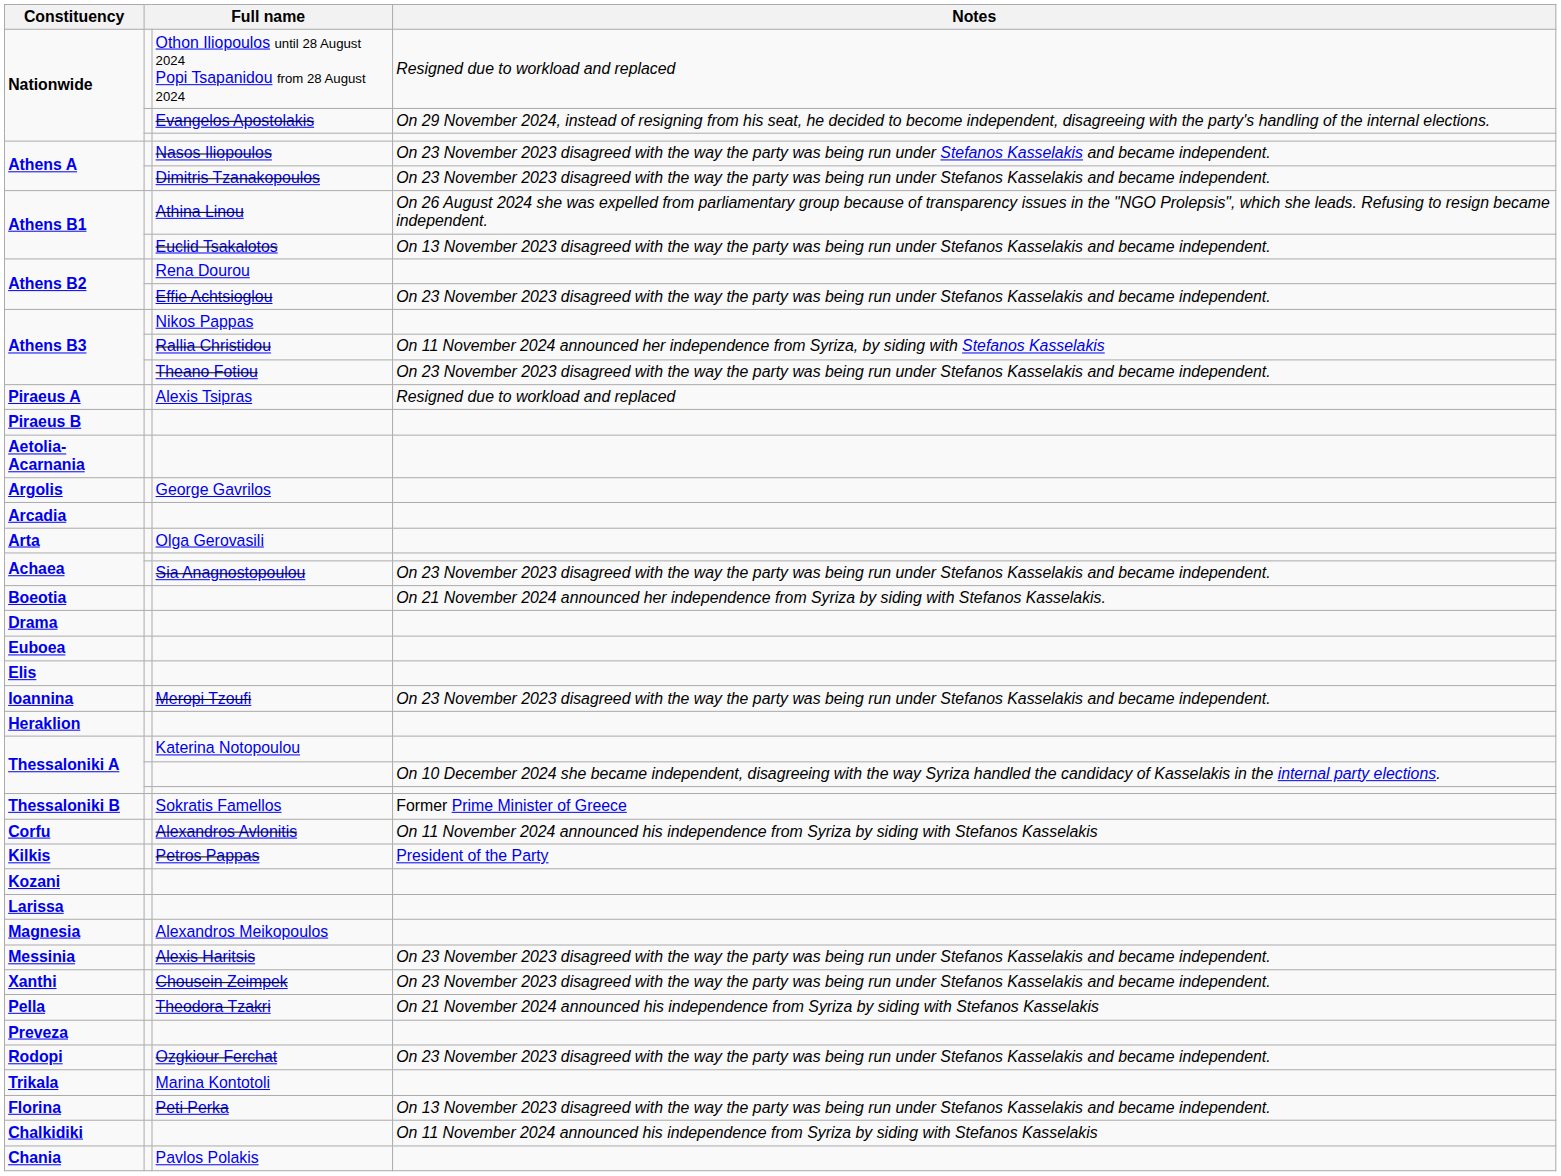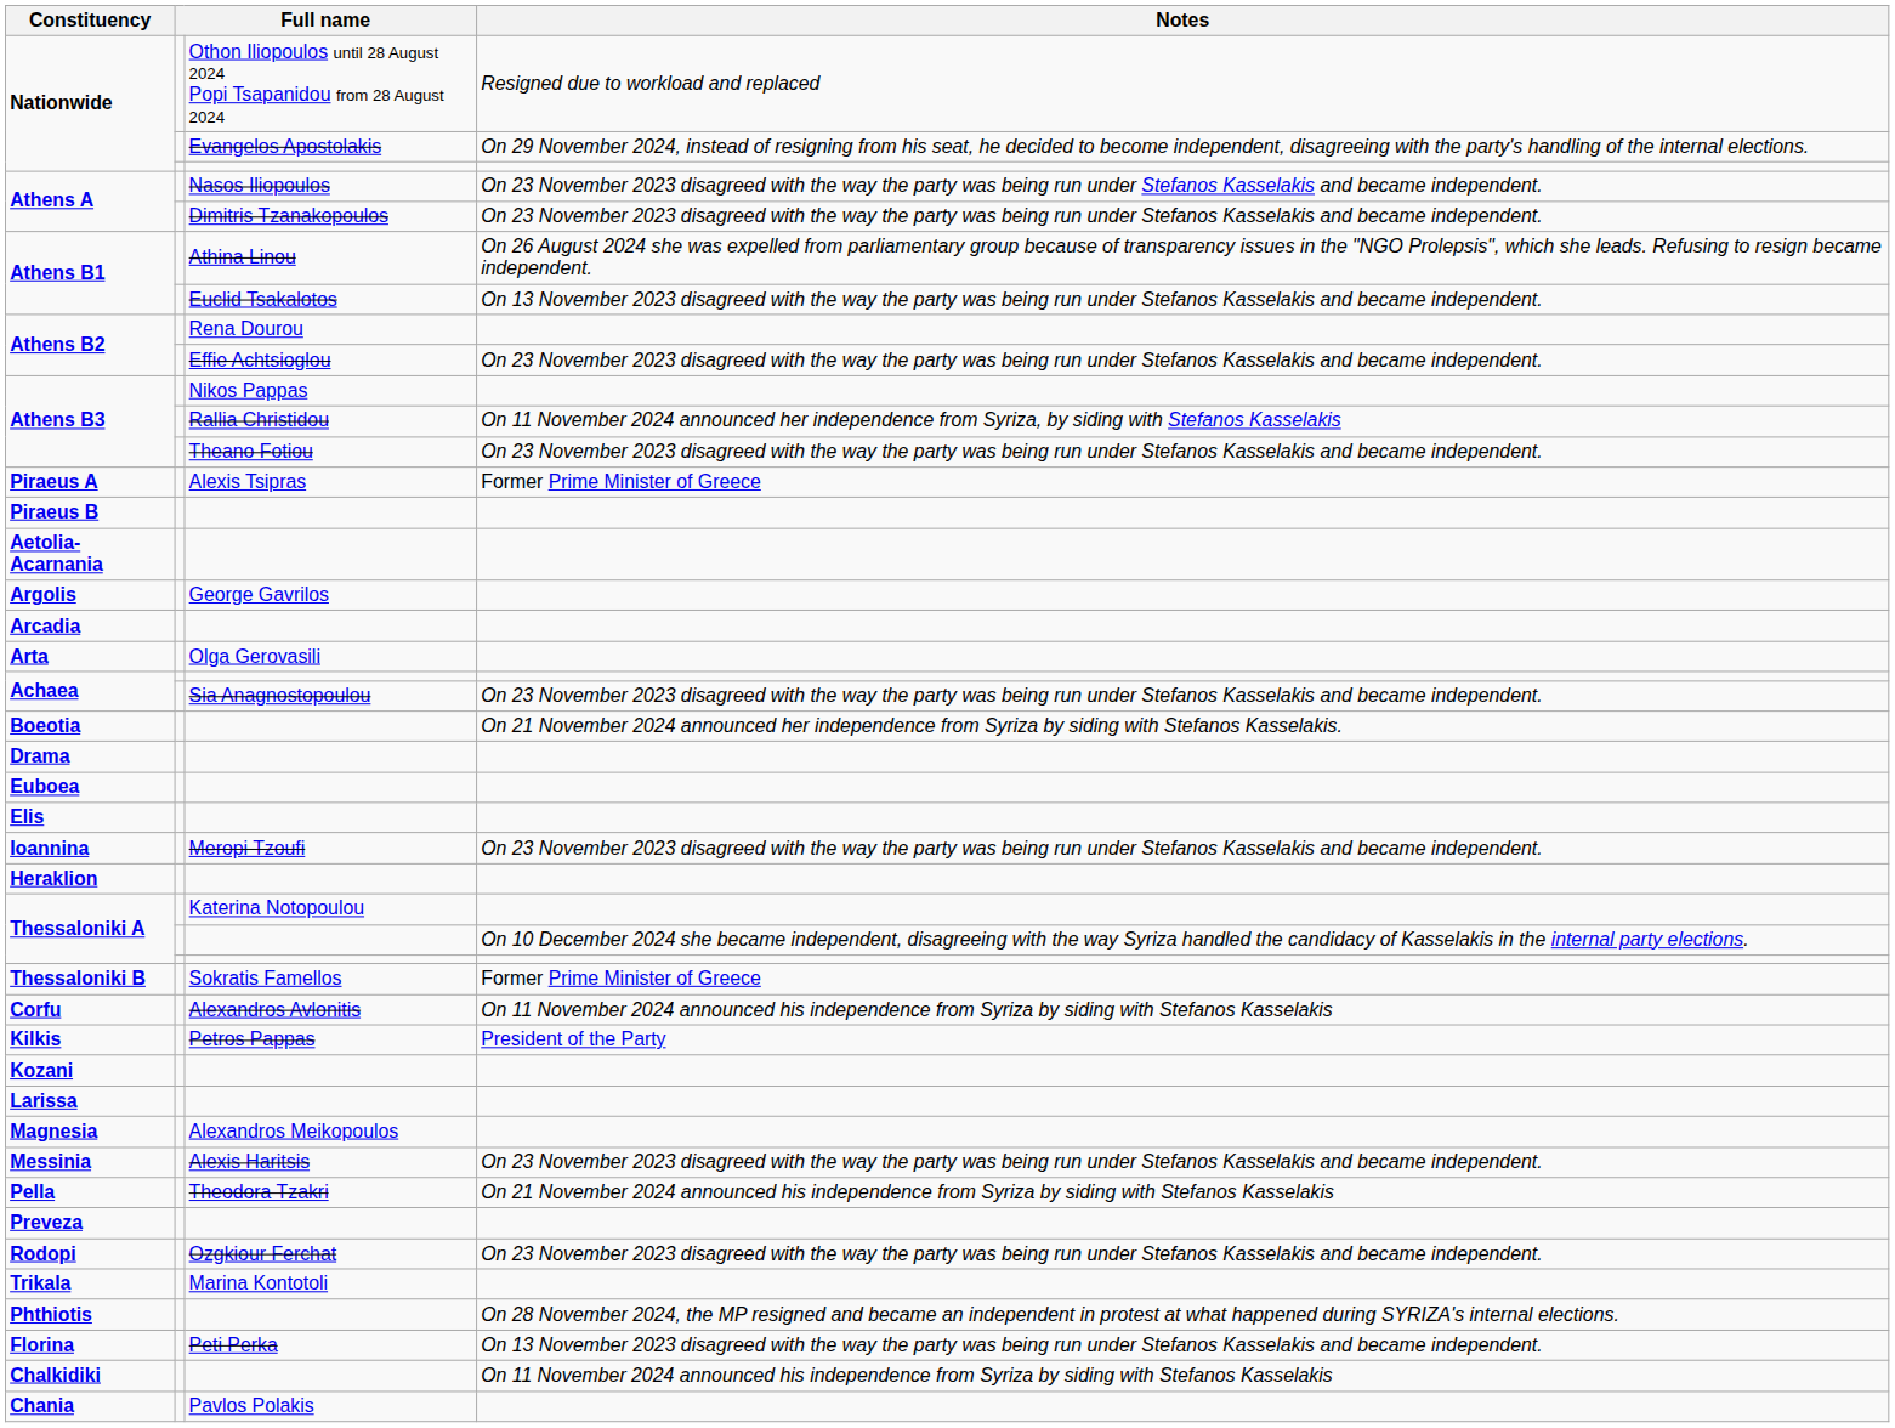Piraeus A | Notes: Resigned due to workload and replaced -> Former Prime Minister of Greece
- row: Xanthi | Chousein Zeimpek | On 23 November 2023 disagreed with the way the party was being run under Stefanos Kasselakis and became independent.
+ row: Phthiotis | On 28 November 2024, the MP resigned and became an independent in protest at what happened during SYRIZA's internal elections.
